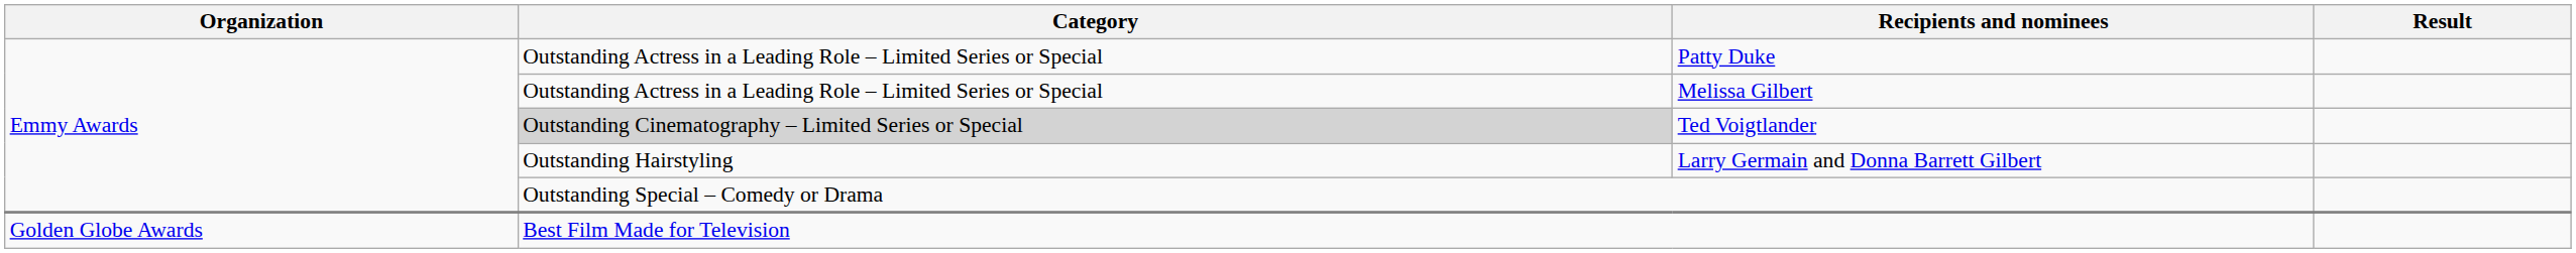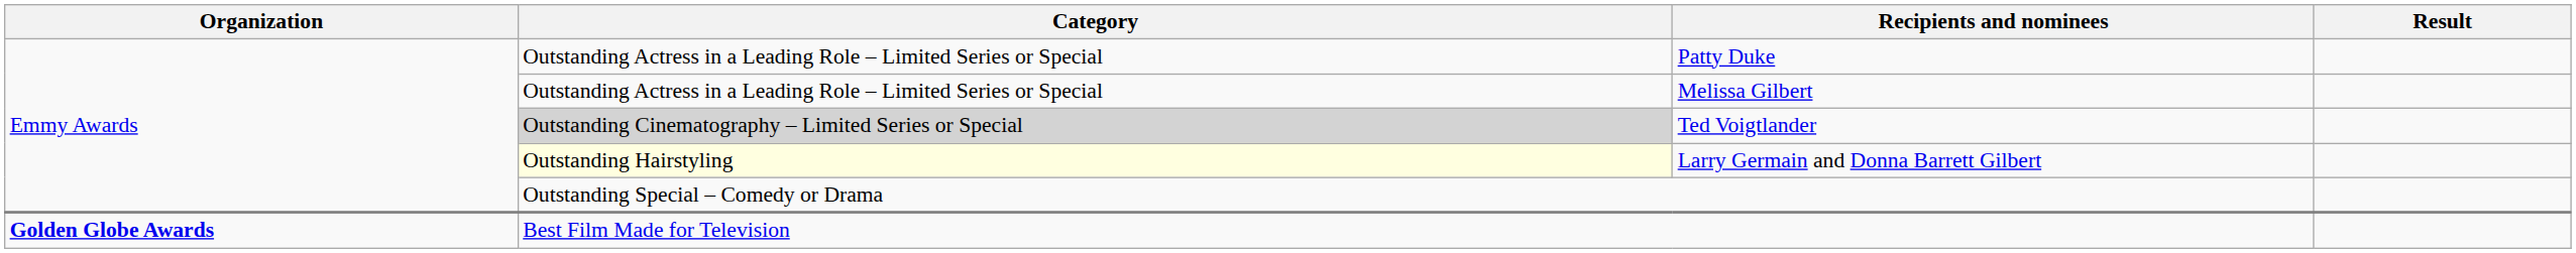Larry Germain and Donna Barrett Gilbert | Category: no background -> lightyellow background
Best Film Made for Television | Organization: normal -> bold
